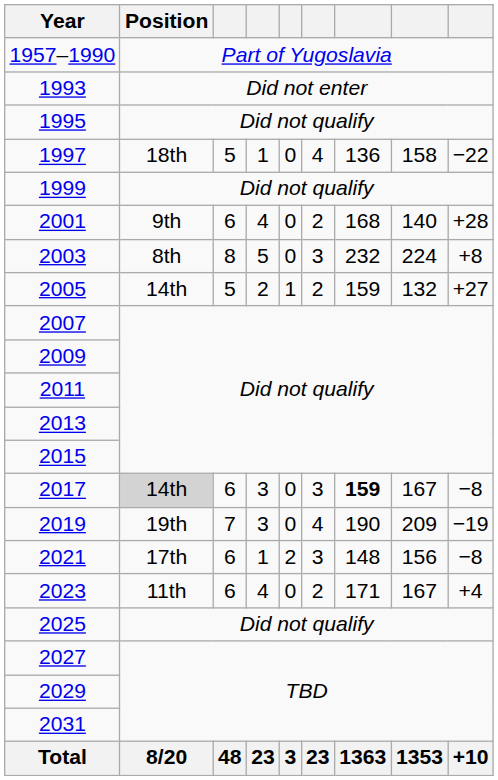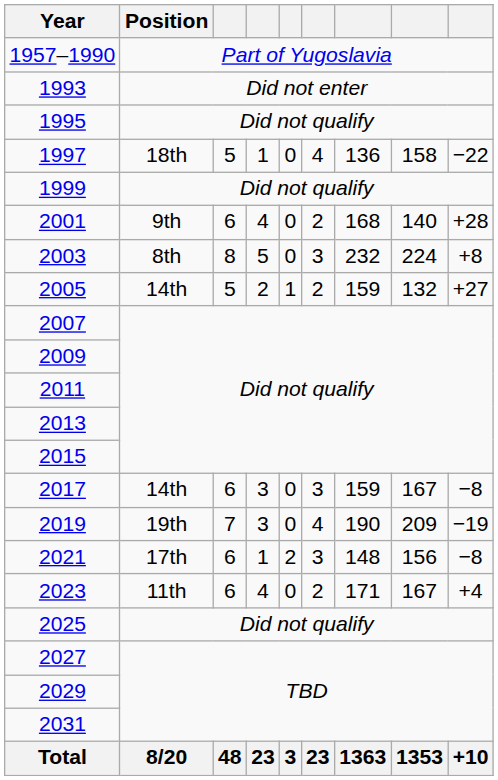2017 | Position: lightgrey background -> no background
2017 | column 7: bold -> normal
